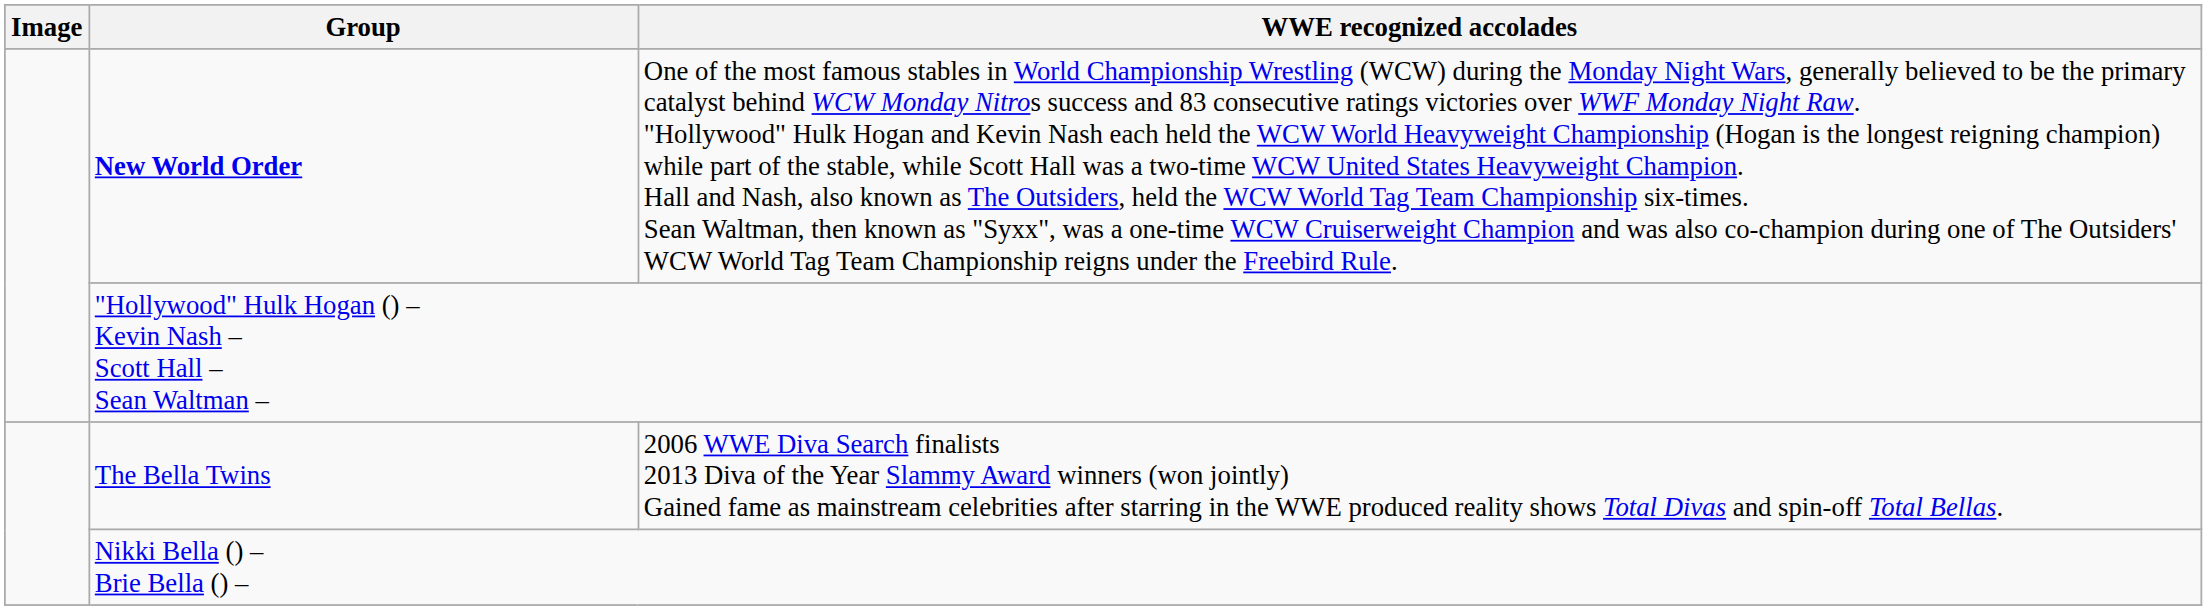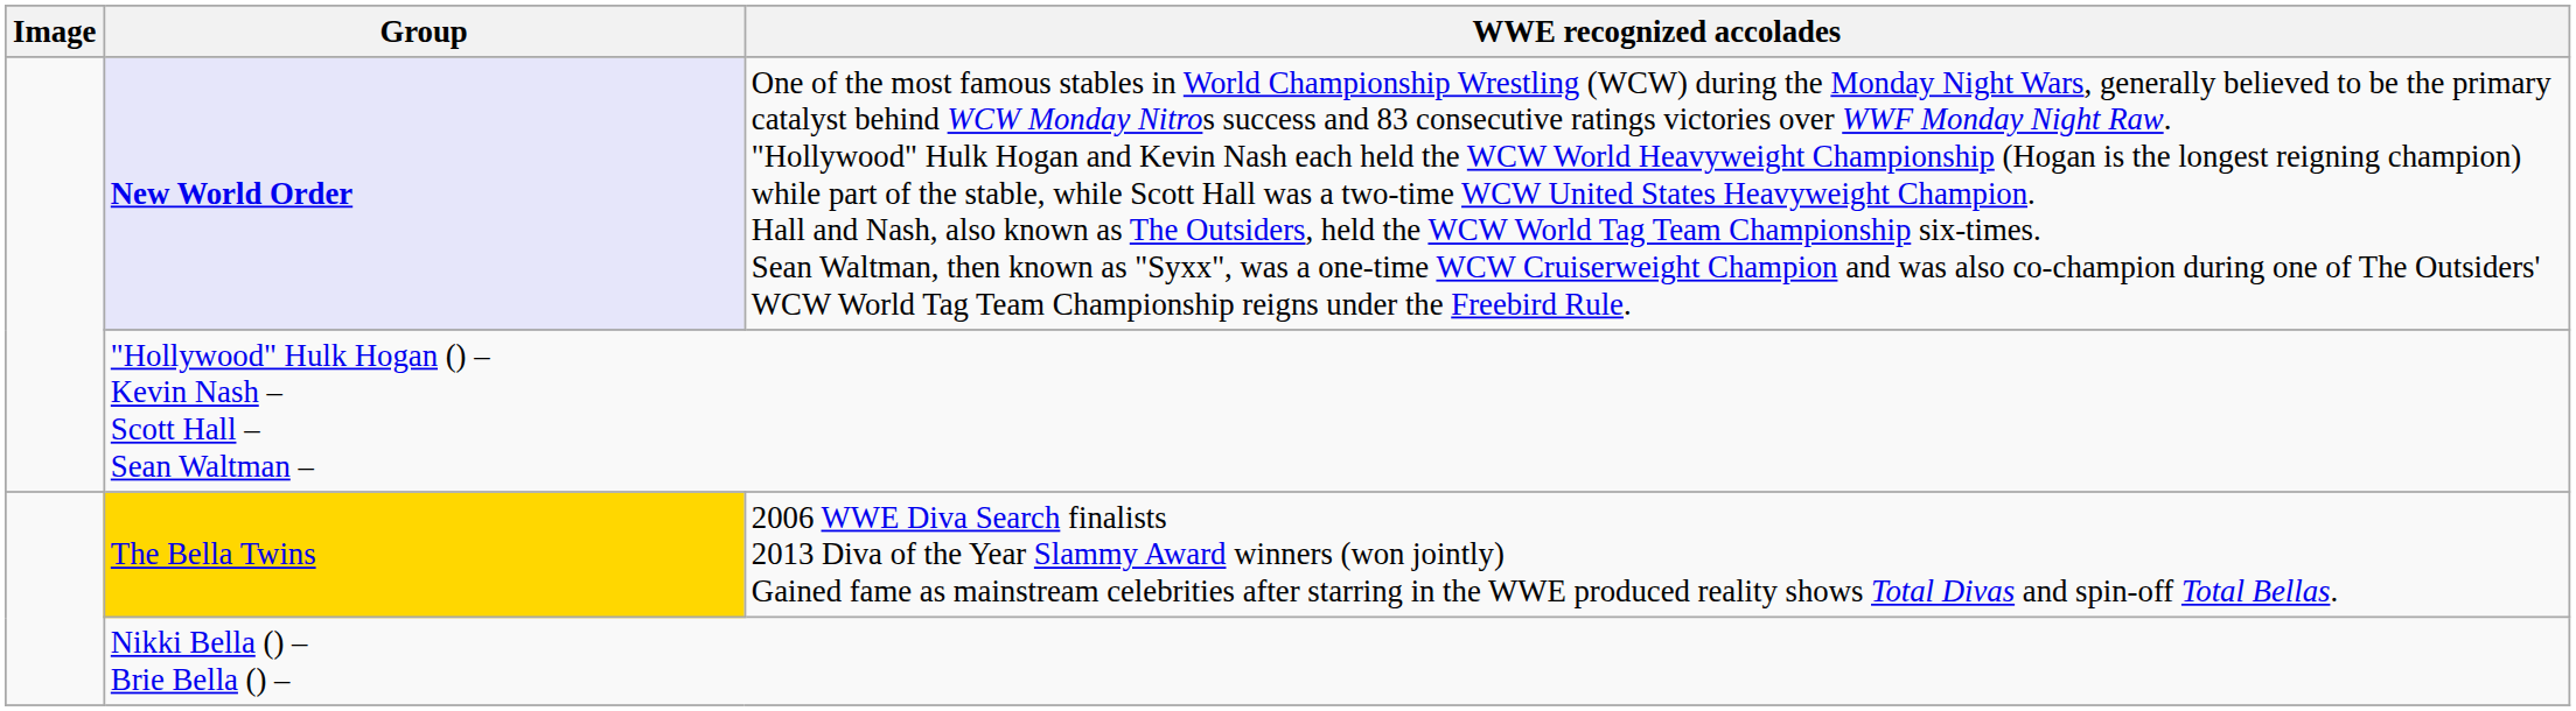New World Order | Group: no background -> lavender background
The Bella Twins | Group: no background -> gold background
